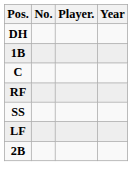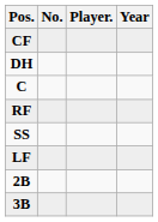+ row: CF
- row: 1B
+ row: 3B
